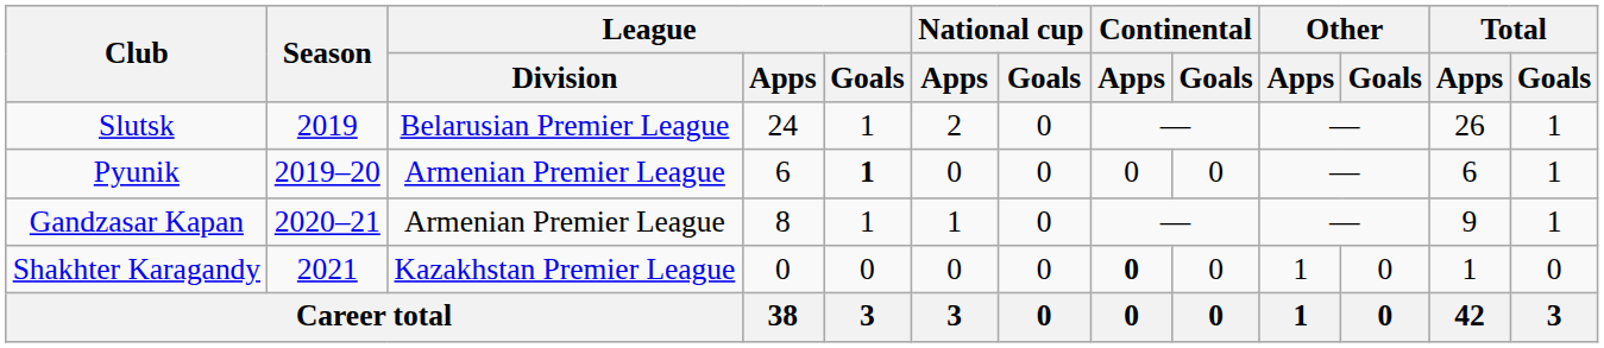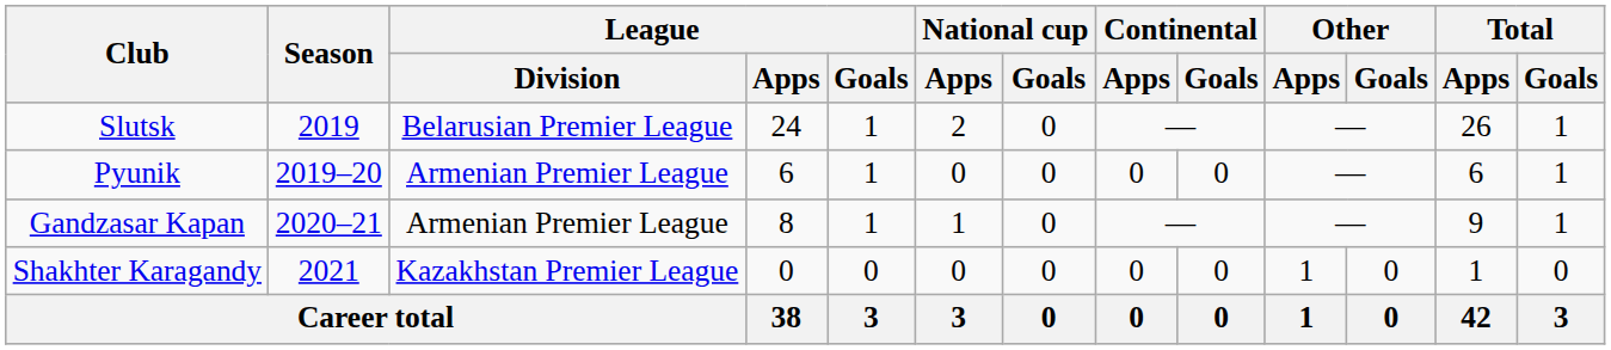Pyunik | League / Goals: bold -> normal
Shakhter Karagandy | Continental / Apps: bold -> normal
